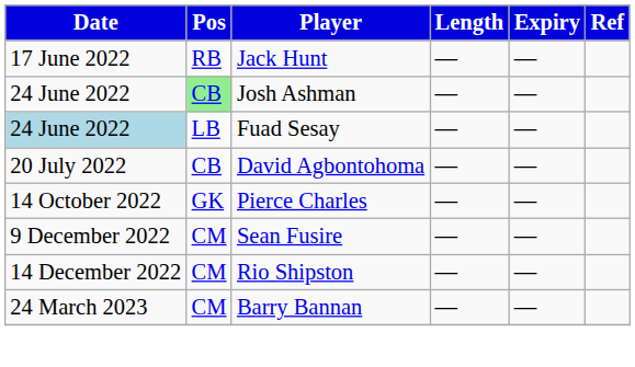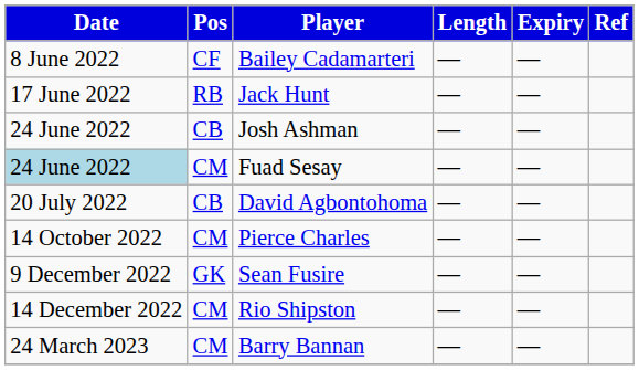+ row: 8 June 2022 | CF | Bailey Cadamarteri | — | —
Josh Ashman | Pos: lightgreen background -> no background
Fuad Sesay | Pos: LB -> CM
Pierce Charles | Pos: GK -> CM
Sean Fusire | Pos: CM -> GK
